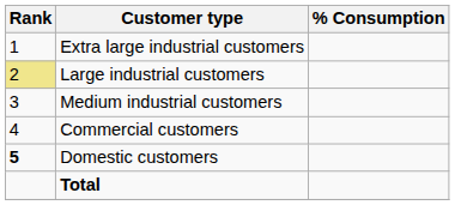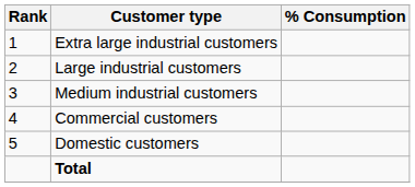Large industrial customers | Rank: khaki background -> no background
Domestic customers | Rank: bold -> normal
